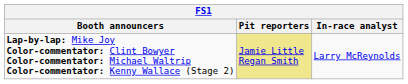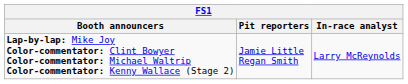row 3 | Pit reporters: khaki background -> no background
